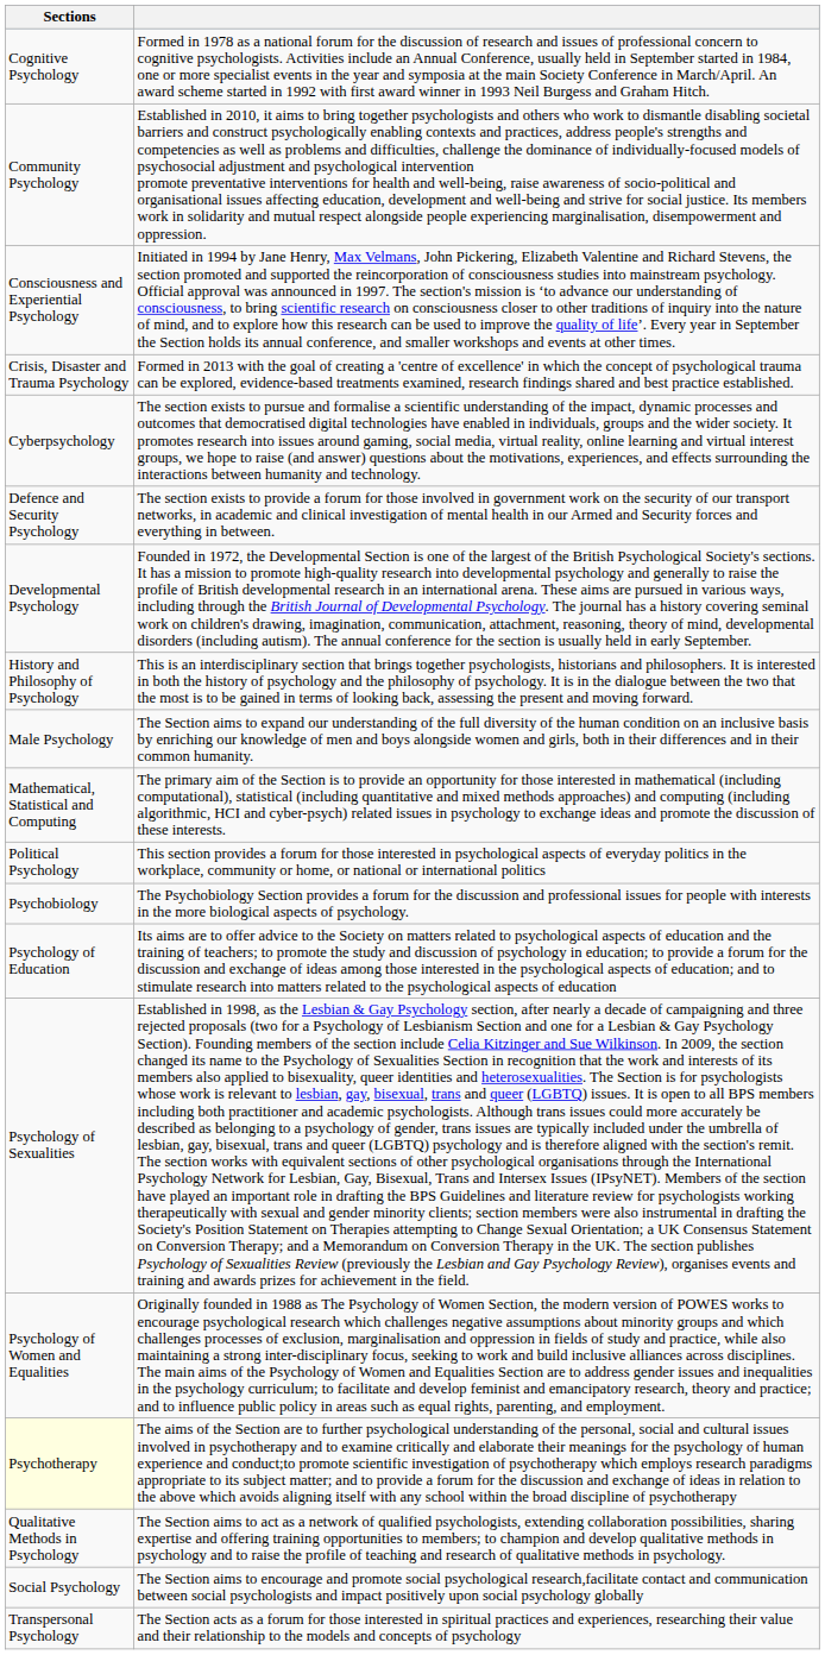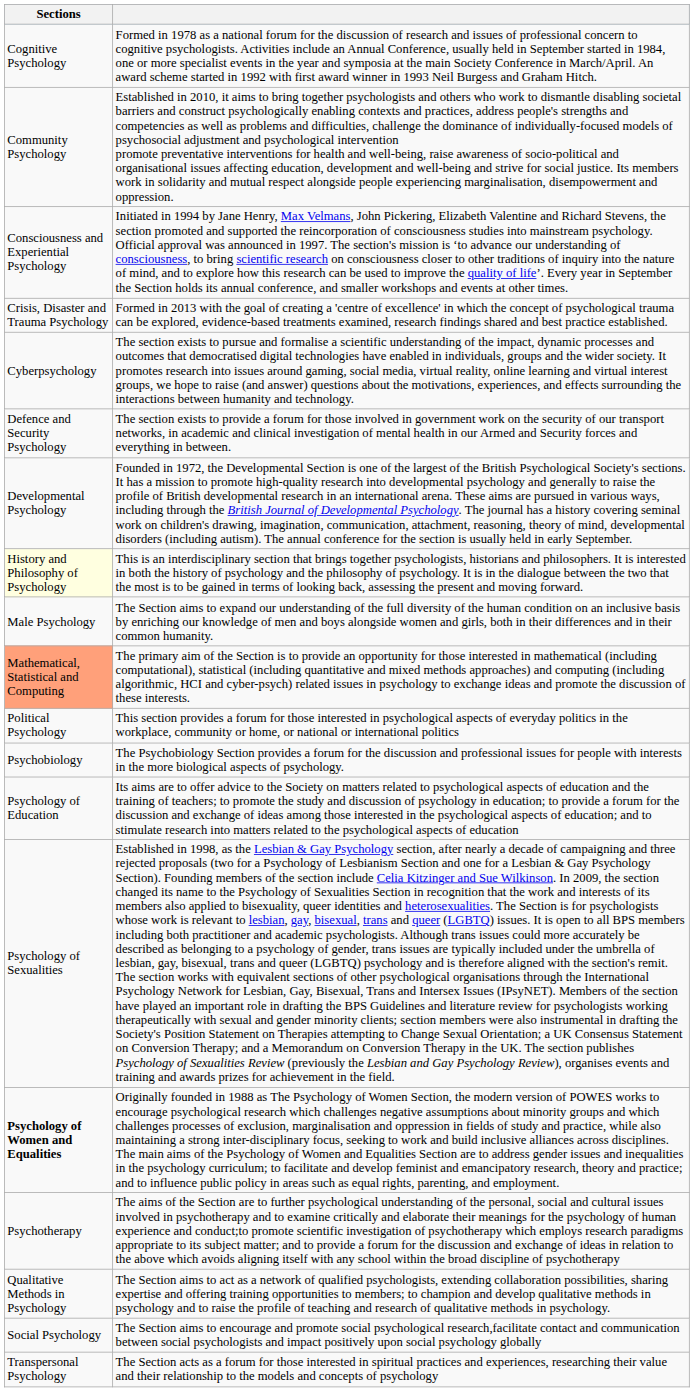History and Philosophy of Psychology | Sections: no background -> lightyellow background
Mathematical, Statistical and Computing | Sections: no background -> lightsalmon background
Psychology of Women and Equalities | Sections: normal -> bold
Psychotherapy | Sections: lightyellow background -> no background
